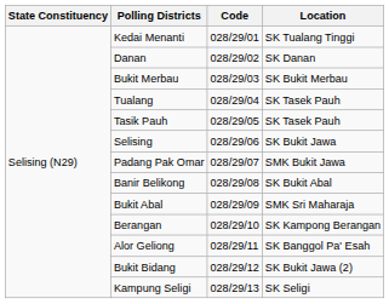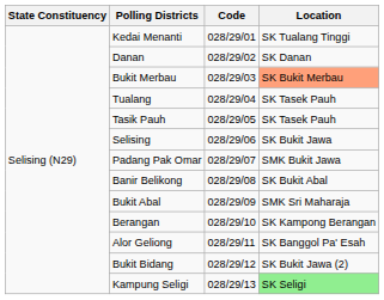Bukit Merbau | Location: no background -> lightsalmon background
Kampung Seligi | Location: no background -> lightgreen background
